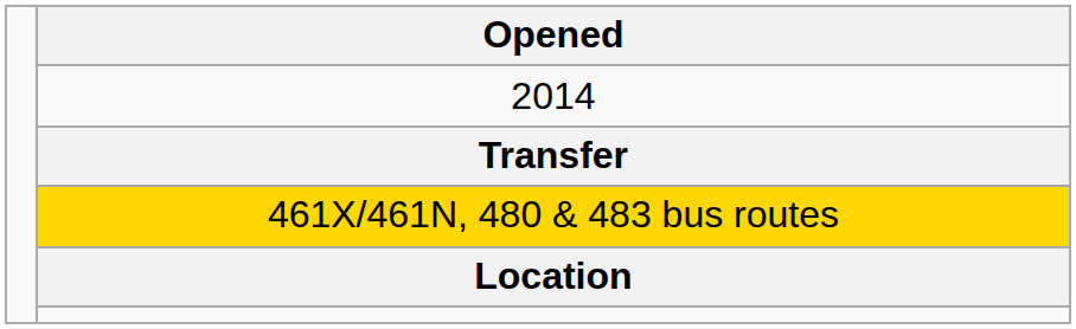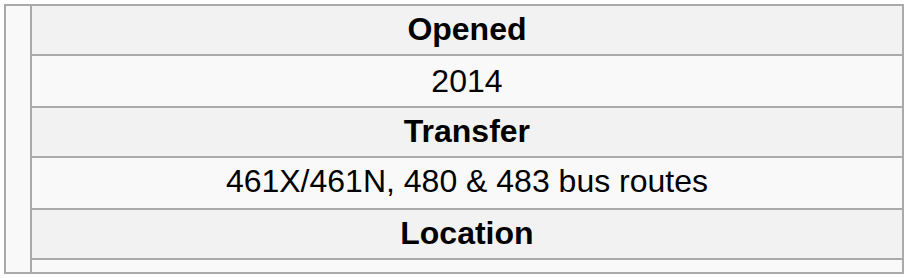461X/461N, 480 & 483 bus routes | Opened: gold background -> no background
